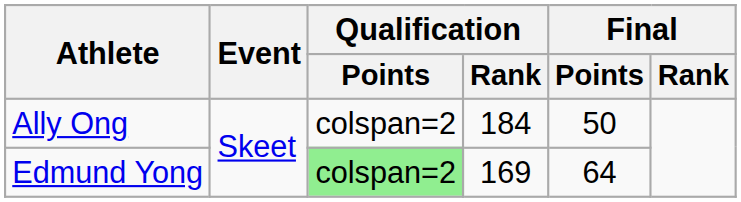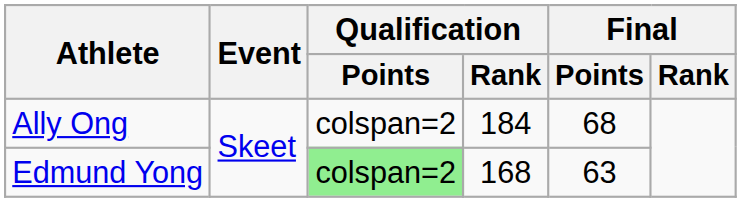Ally Ong | Final / Points: 50 -> 68
Edmund Yong | Qualification / Rank: 169 -> 168
Edmund Yong | Final / Points: 64 -> 63
